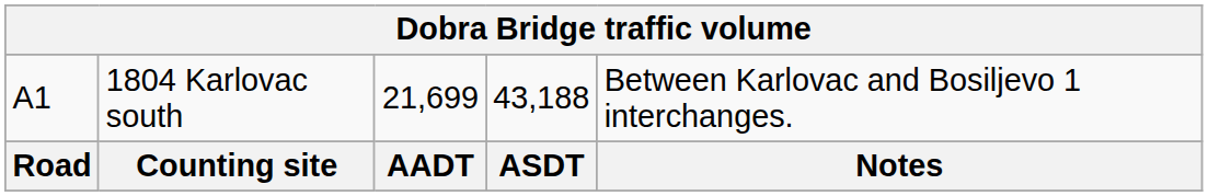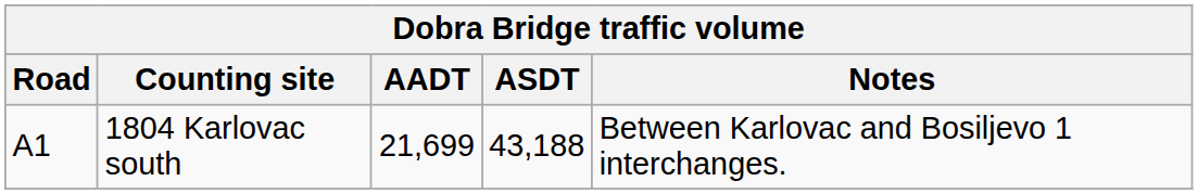rows swapped: Road <-> A1
